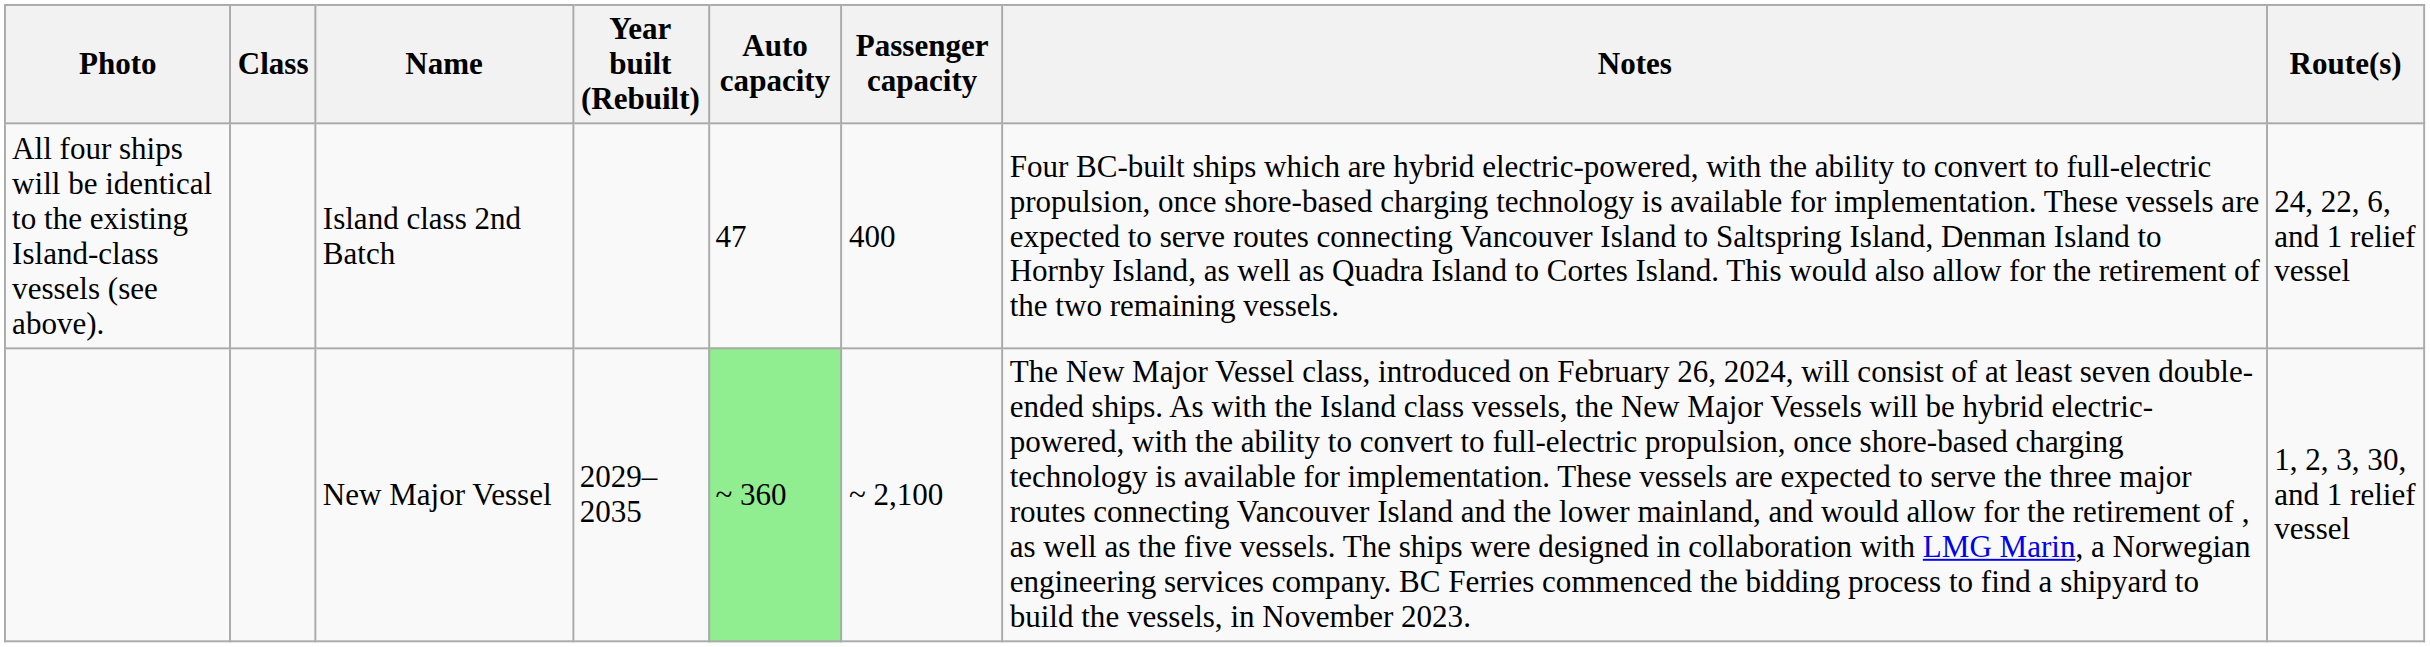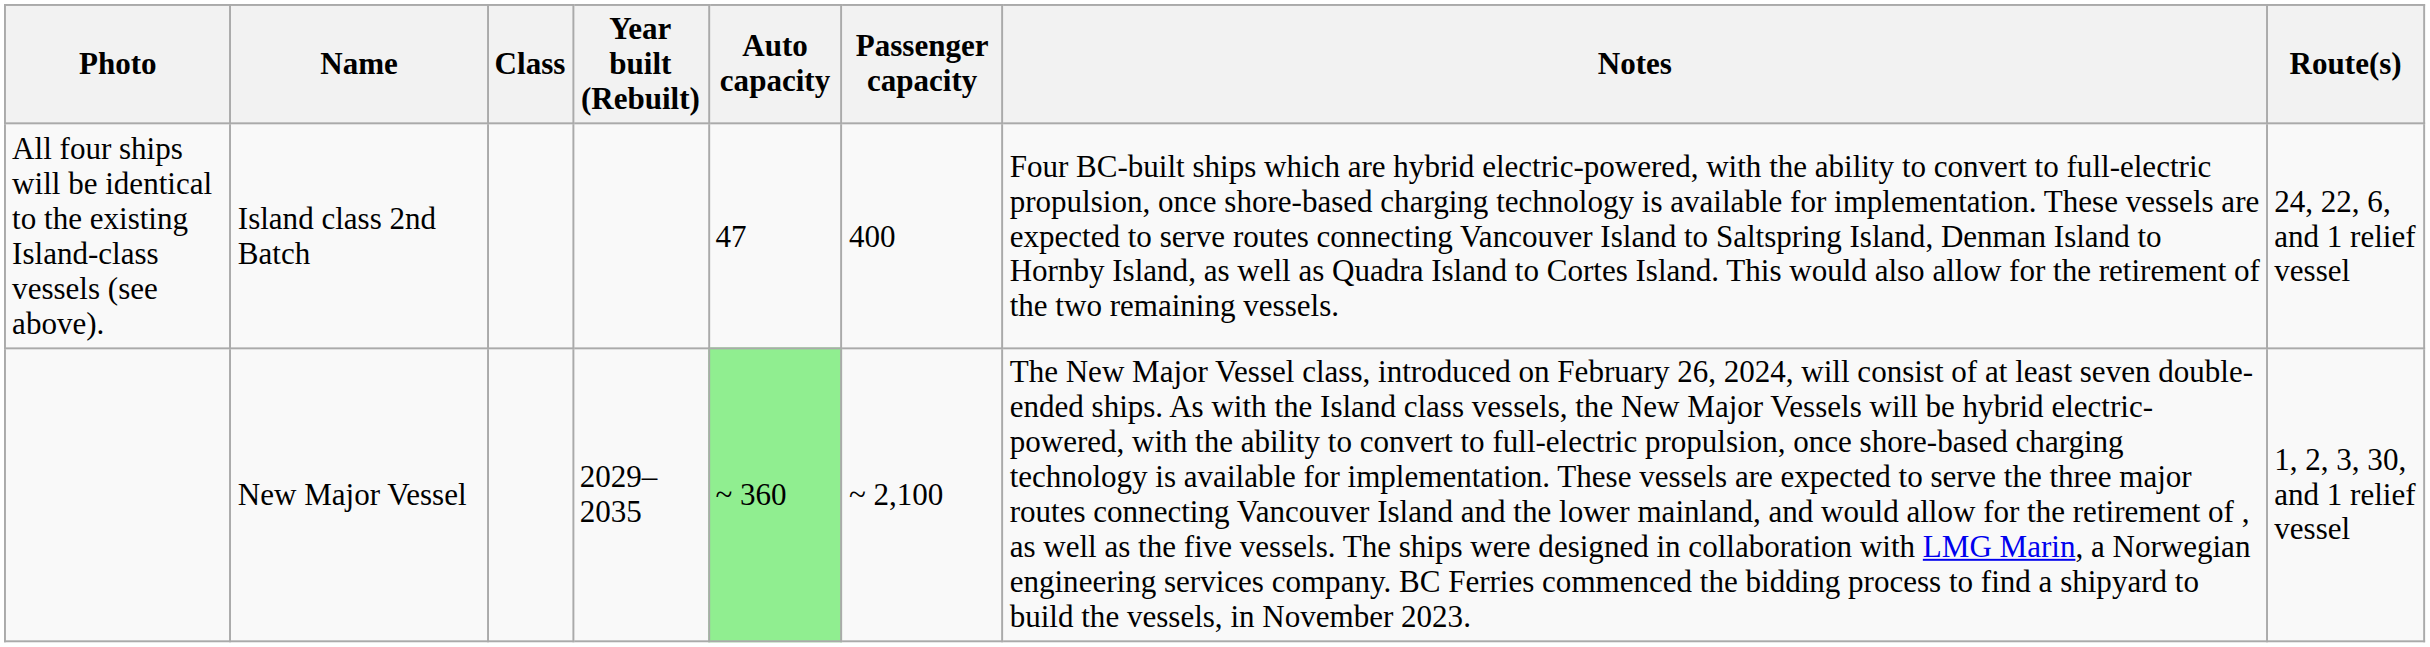columns swapped: Name <-> Class
